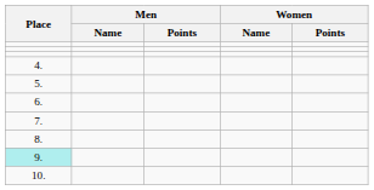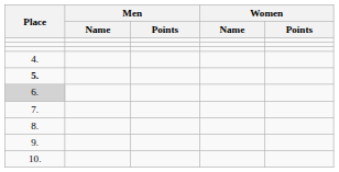5. | Place: normal -> bold
6. | Place: no background -> lightgrey background
9. | Place: paleturquoise background -> no background
